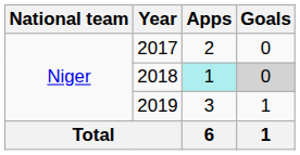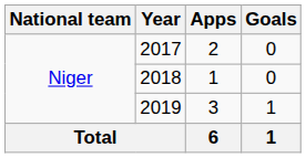2018 | Apps: paleturquoise background -> no background
2018 | Goals: lightgrey background -> no background
